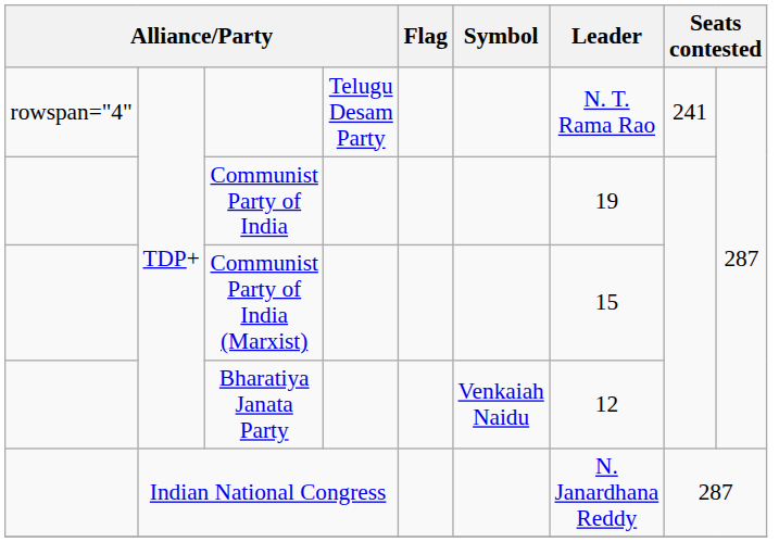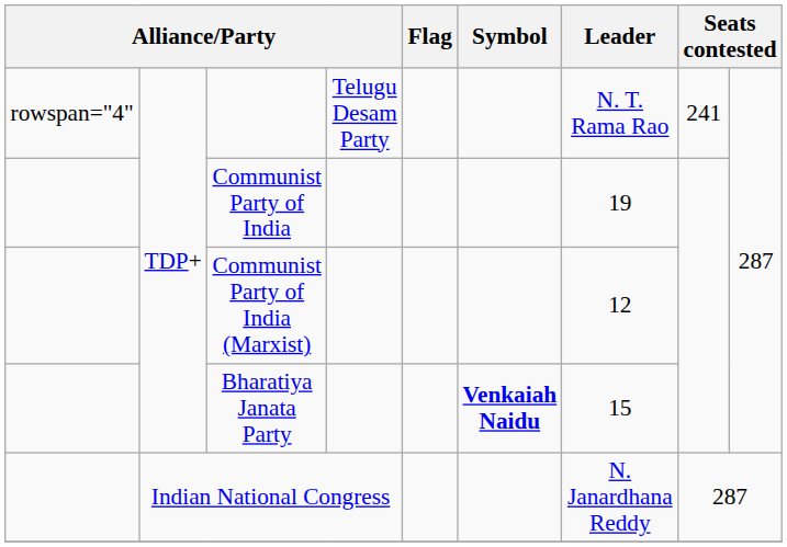Communist Party of India (Marxist) | Leader: 15 -> 12
Bharatiya Janata Party | Symbol: normal -> bold
Bharatiya Janata Party | Leader: 12 -> 15
